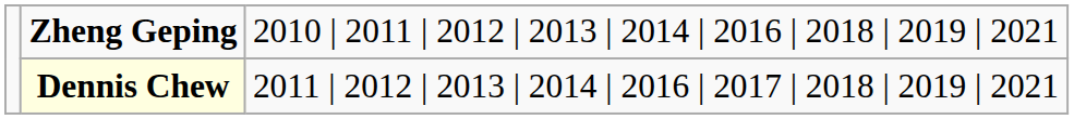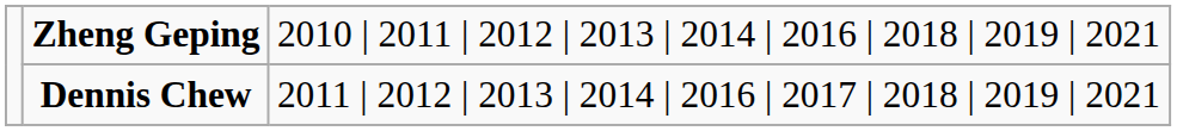Dennis Chew | column 2: lightyellow background -> no background
